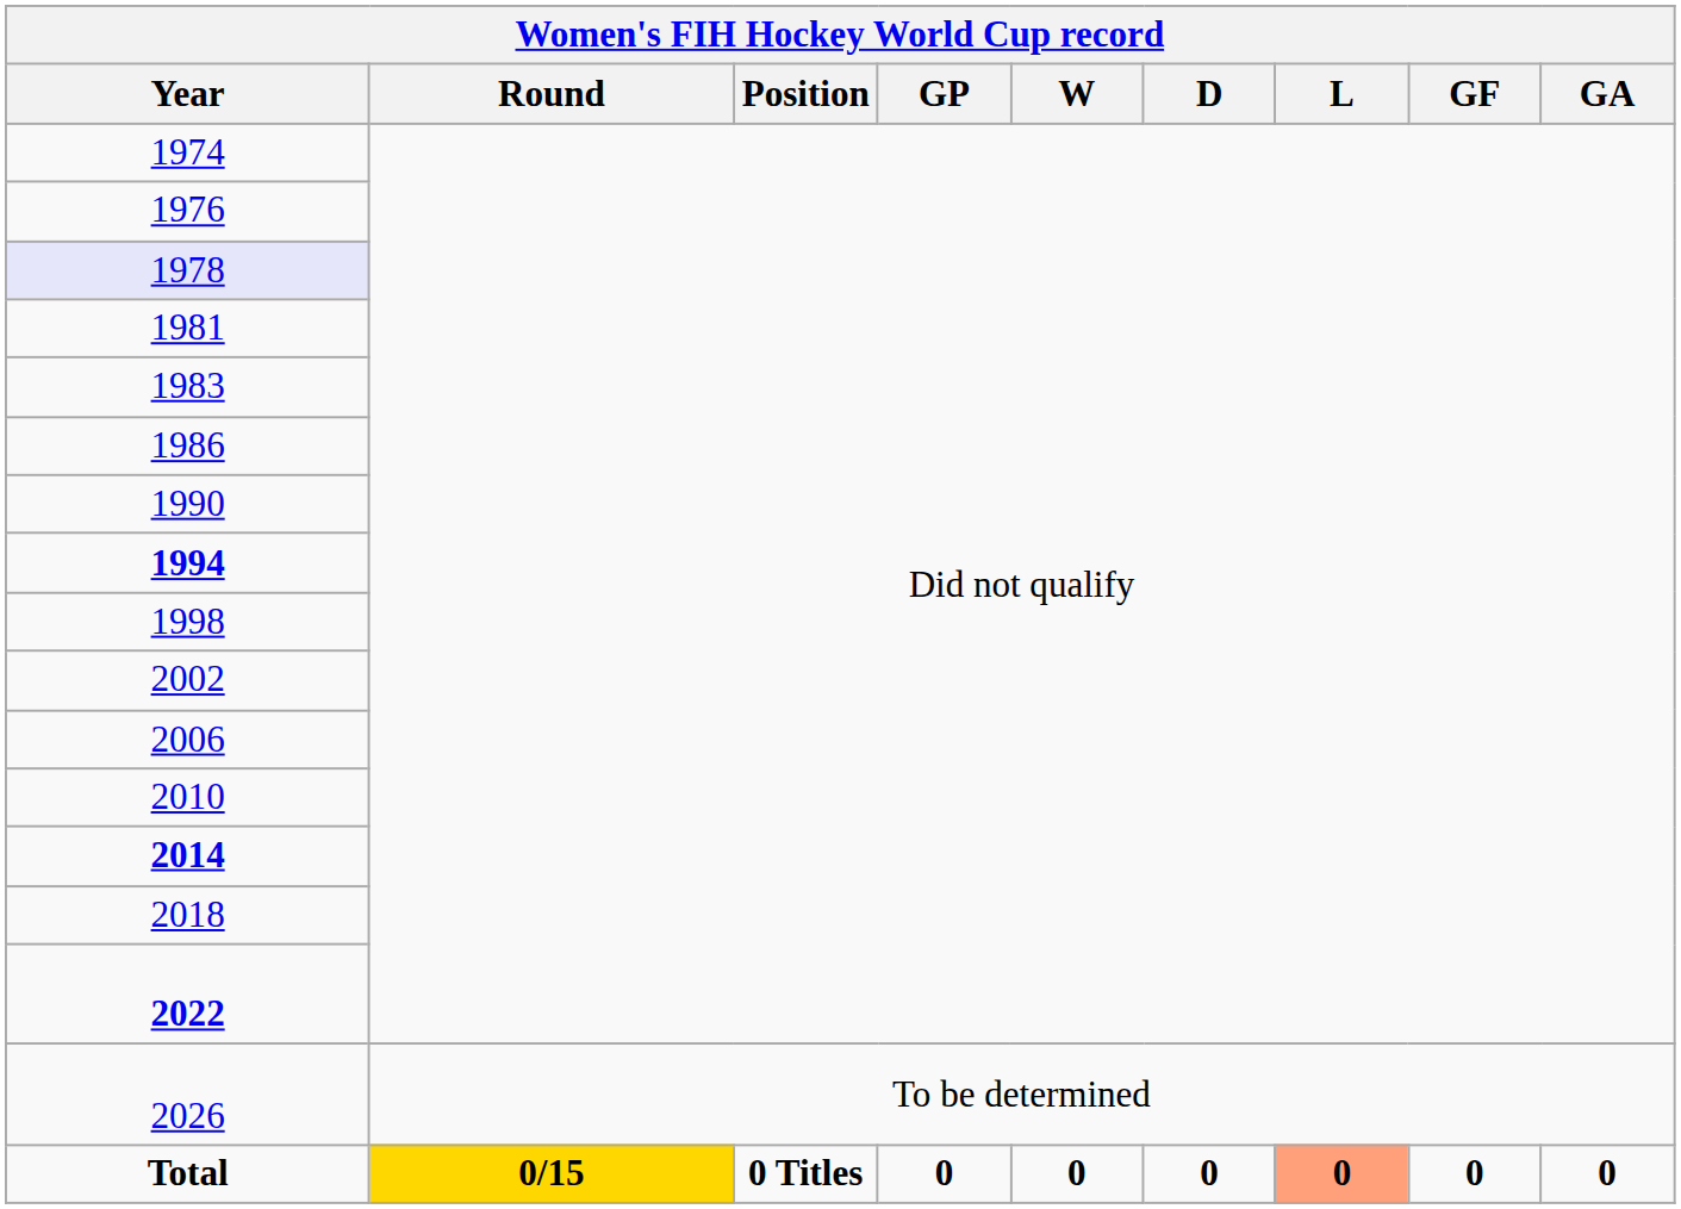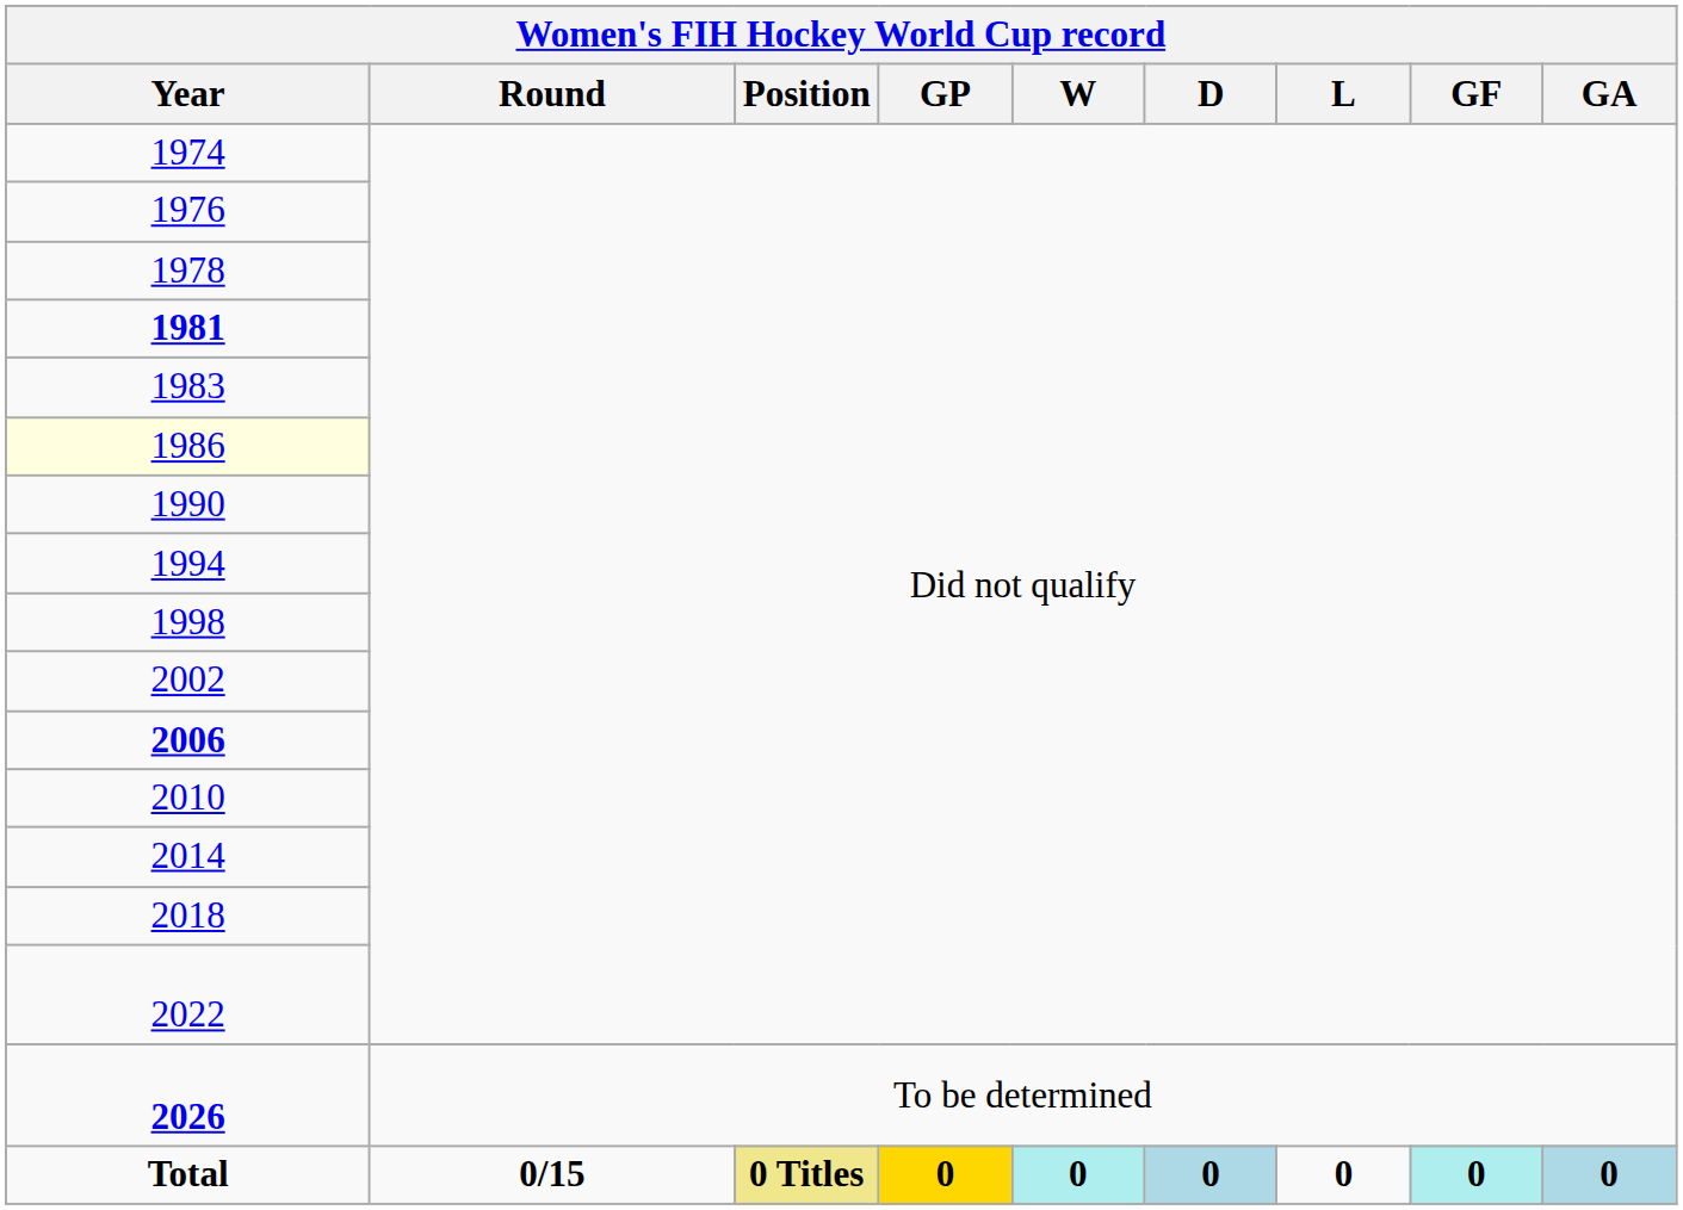1978 | Women's FIH Hockey World Cup record / Year: lavender background -> no background
1981 | Women's FIH Hockey World Cup record / Year: normal -> bold
1986 | Women's FIH Hockey World Cup record / Year: no background -> lightyellow background
1994 | Women's FIH Hockey World Cup record / Year: bold -> normal
2006 | Women's FIH Hockey World Cup record / Year: normal -> bold
2014 | Women's FIH Hockey World Cup record / Year: bold -> normal
2022 | Women's FIH Hockey World Cup record / Year: bold -> normal
2026 | Women's FIH Hockey World Cup record / Year: normal -> bold
Total | Women's FIH Hockey World Cup record / Round: gold background -> no background
Total | Women's FIH Hockey World Cup record / Position: no background -> khaki background
Total | Women's FIH Hockey World Cup record / GP: no background -> gold background
Total | Women's FIH Hockey World Cup record / W: no background -> paleturquoise background
Total | Women's FIH Hockey World Cup record / D: no background -> lightblue background
Total | Women's FIH Hockey World Cup record / L: lightsalmon background -> no background
Total | Women's FIH Hockey World Cup record / GF: no background -> paleturquoise background
Total | Women's FIH Hockey World Cup record / GA: no background -> lightblue background
